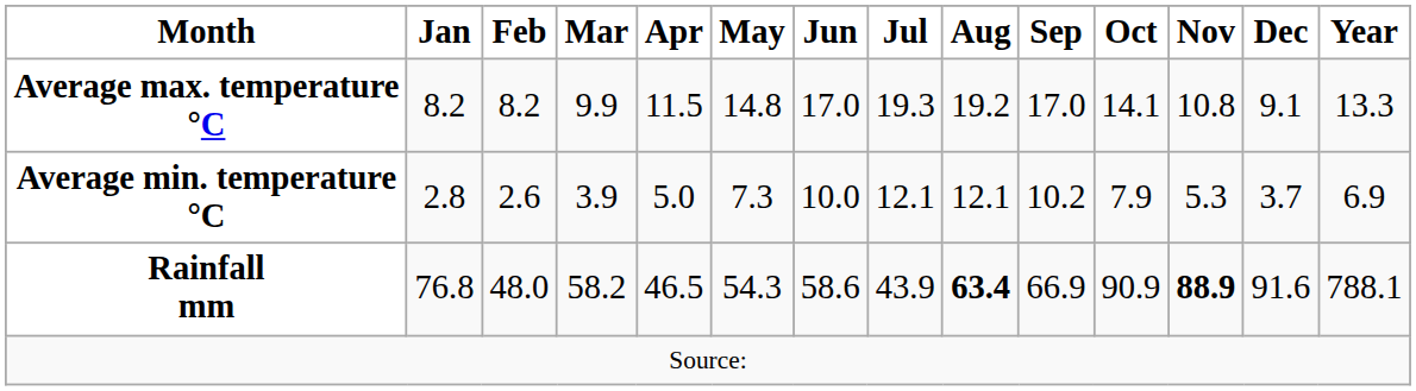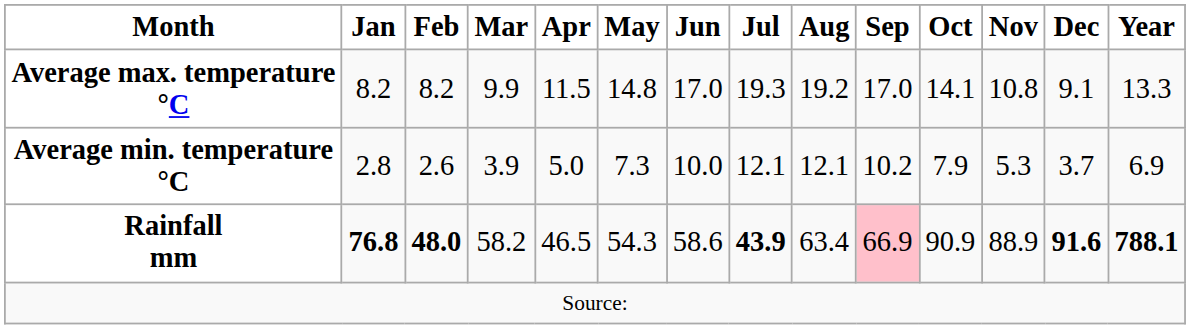Rainfall mm | Jan: normal -> bold
Rainfall mm | Feb: normal -> bold
Rainfall mm | Jul: normal -> bold
Rainfall mm | Aug: bold -> normal
Rainfall mm | Sep: no background -> pink background
Rainfall mm | Nov: bold -> normal
Rainfall mm | Dec: normal -> bold
Rainfall mm | Year: normal -> bold
